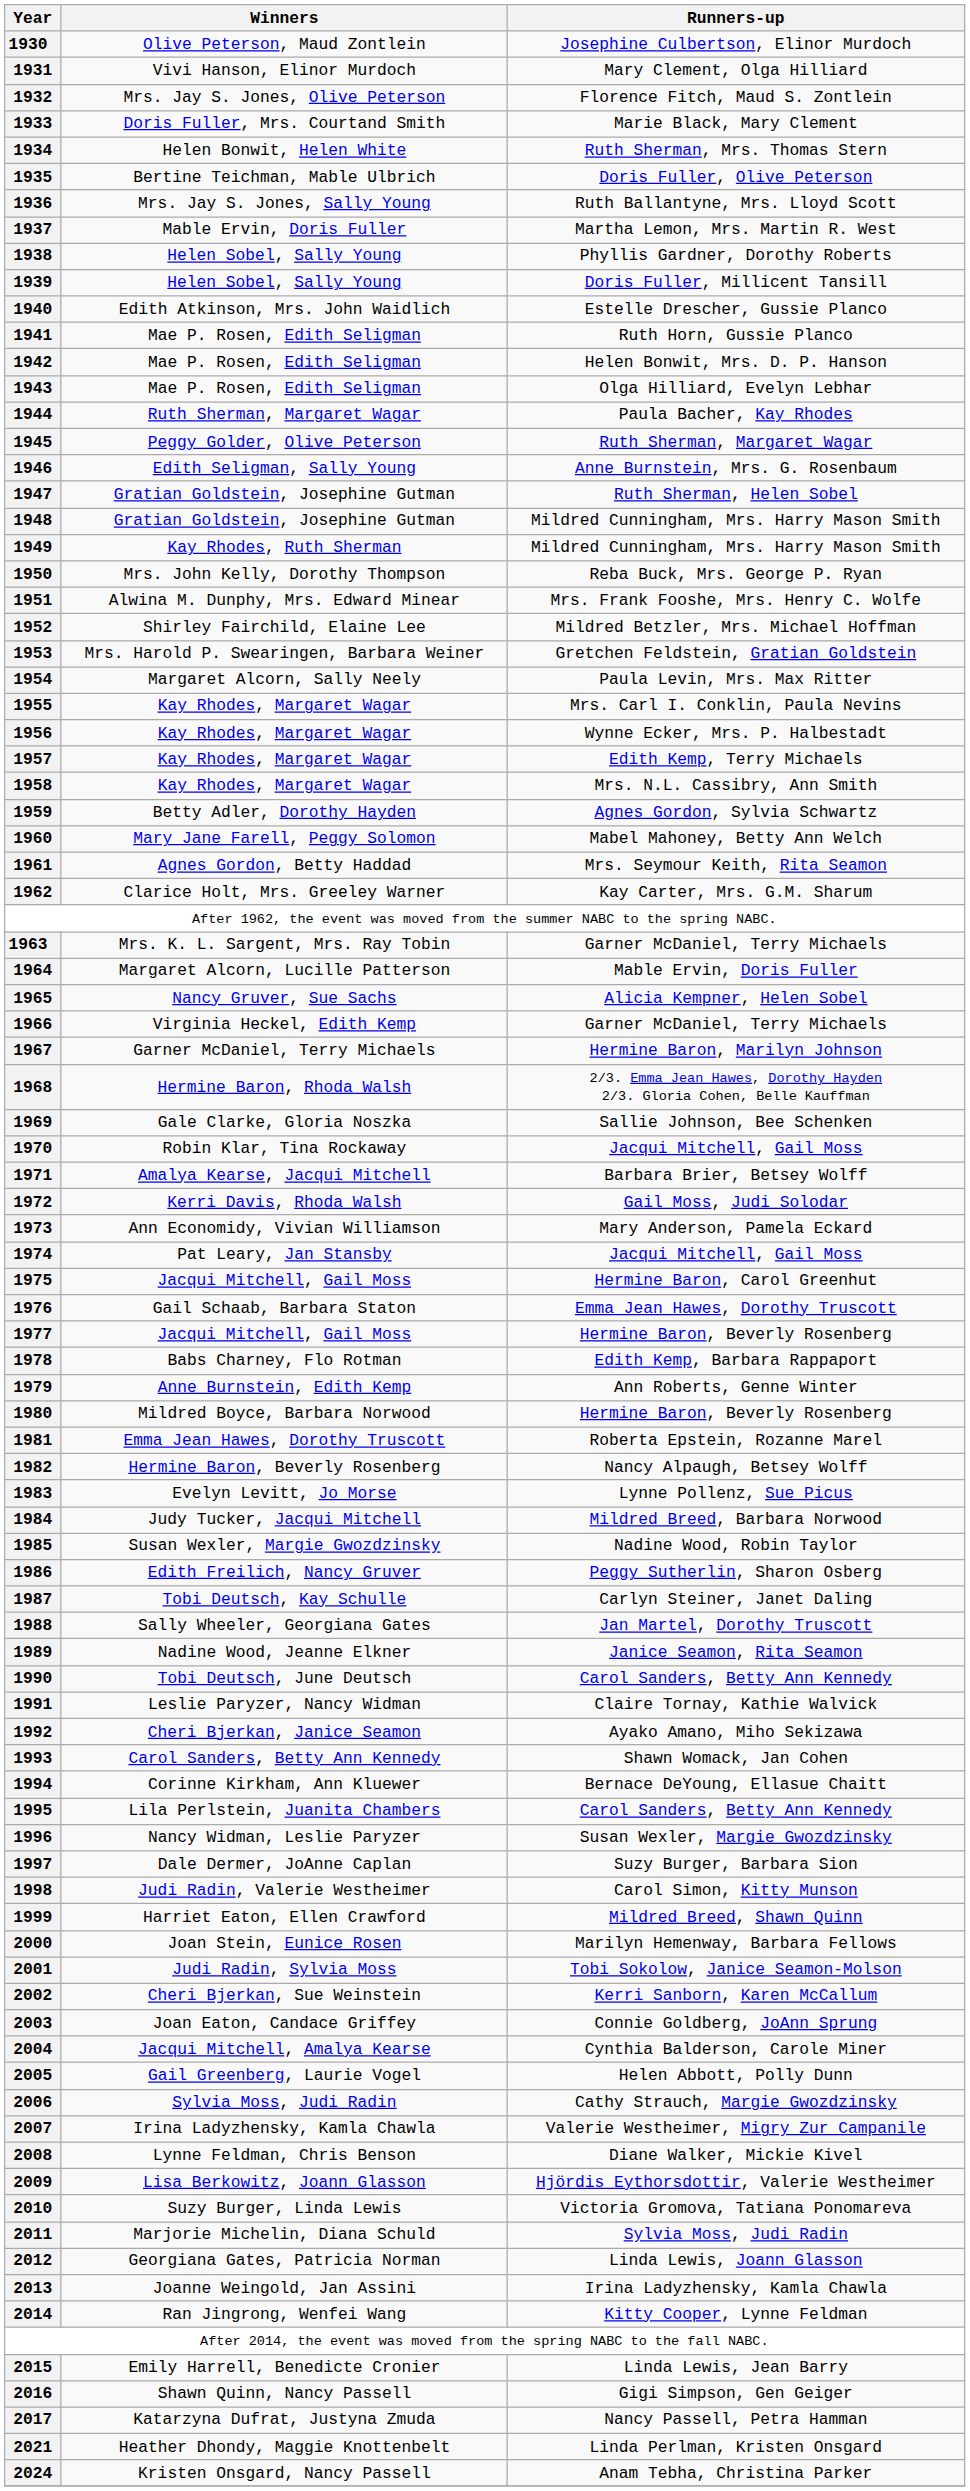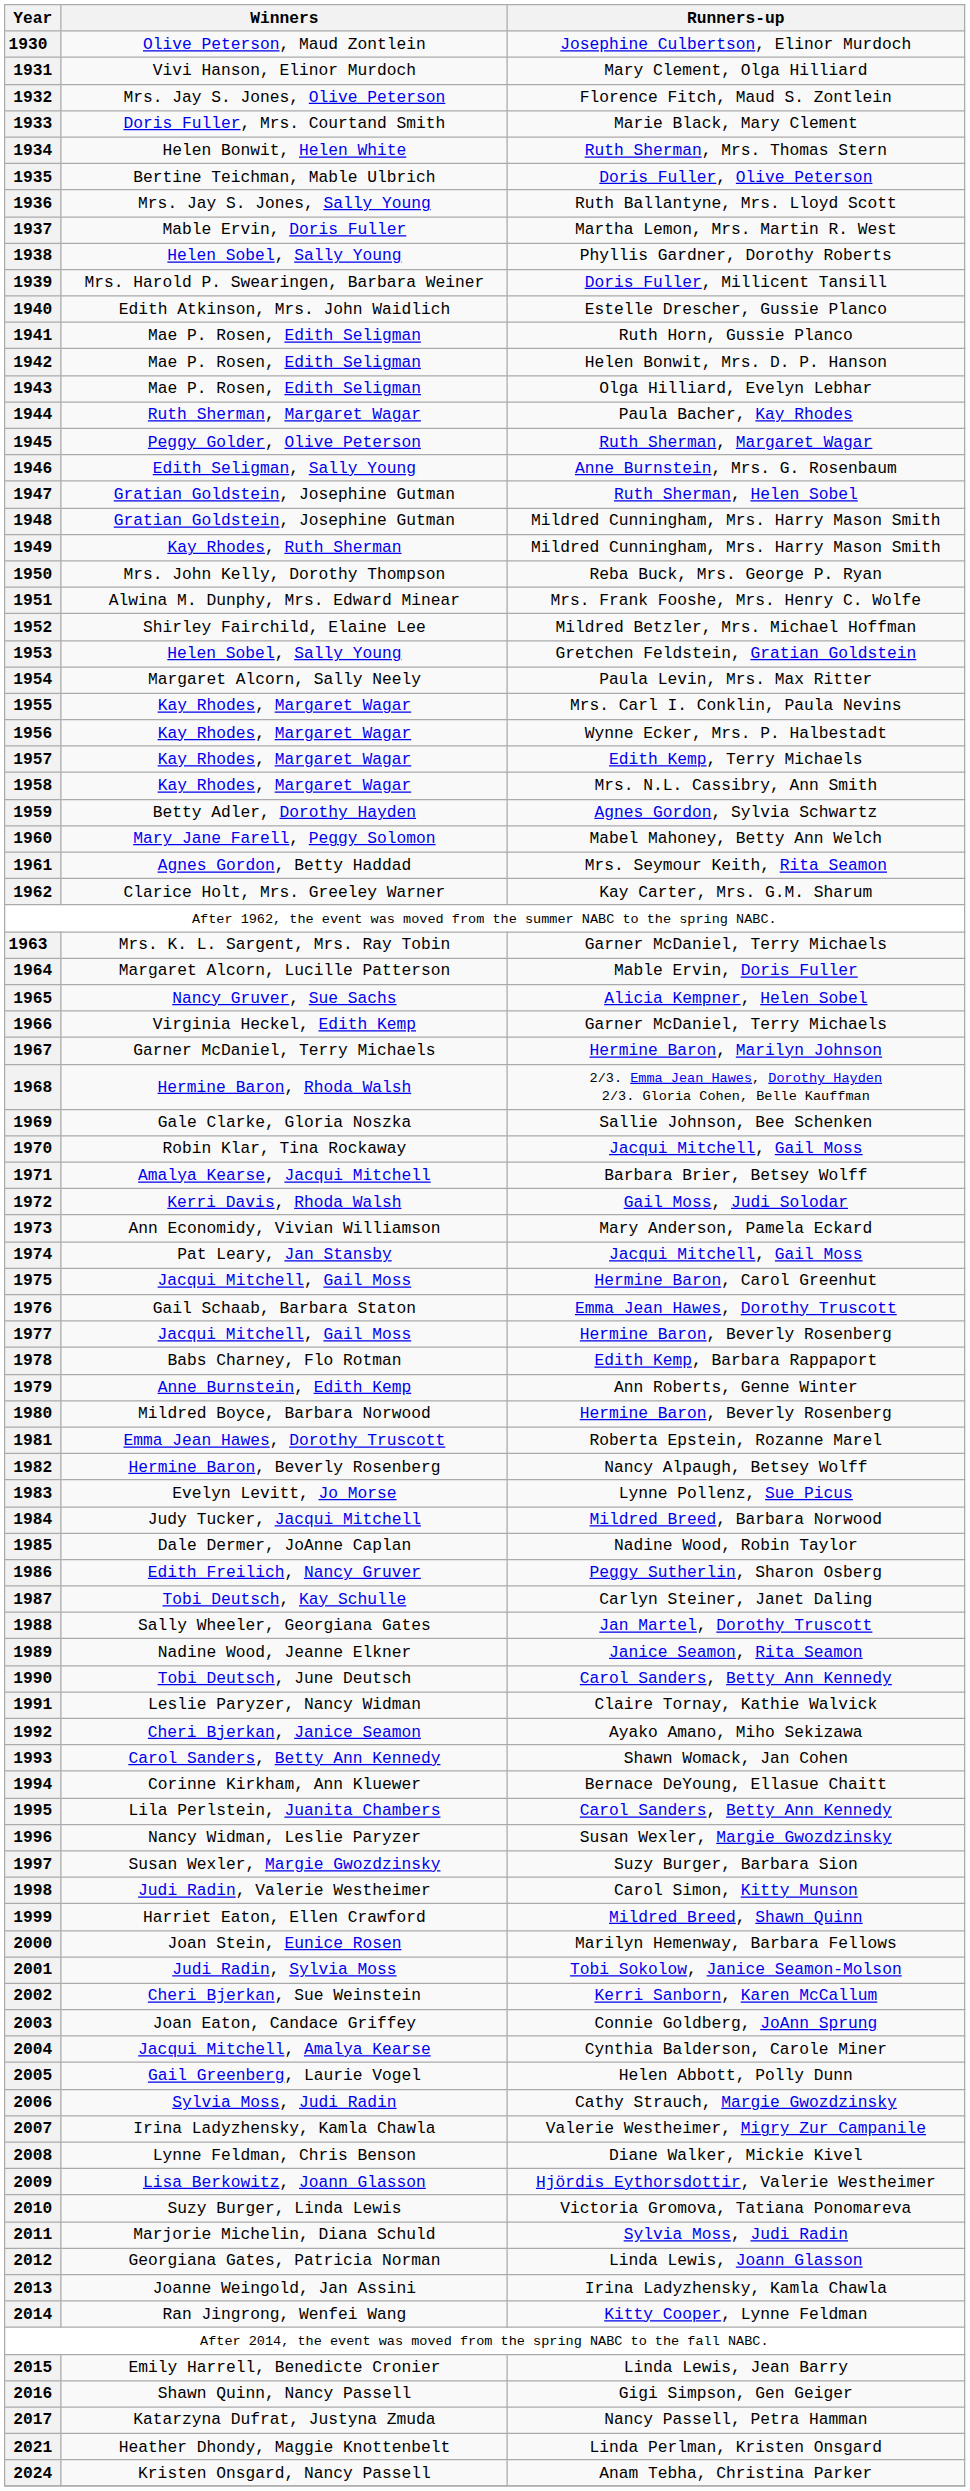1939 | Winners: Helen Sobel, Sally Young -> Mrs. Harold P. Swearingen, Barbara Weiner
1953 | Winners: Mrs. Harold P. Swearingen, Barbara Weiner -> Helen Sobel, Sally Young
1985 | Winners: Susan Wexler, Margie Gwozdzinsky -> Dale Dermer, JoAnne Caplan
1997 | Winners: Dale Dermer, JoAnne Caplan -> Susan Wexler, Margie Gwozdzinsky
